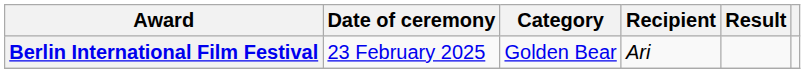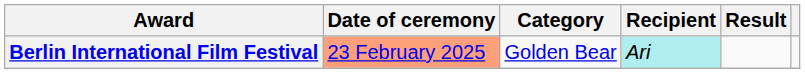Berlin International Film Festival | Date of ceremony: no background -> lightsalmon background
Berlin International Film Festival | Recipient: no background -> paleturquoise background
